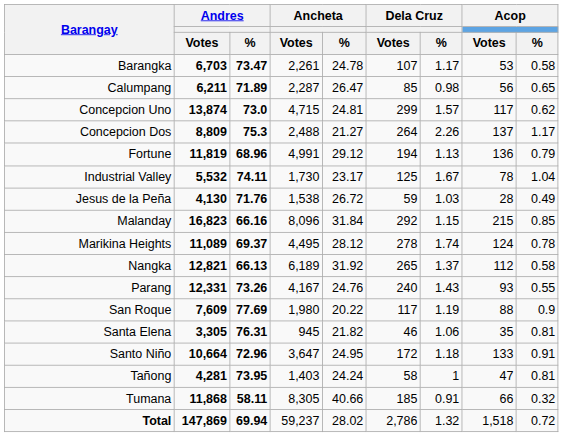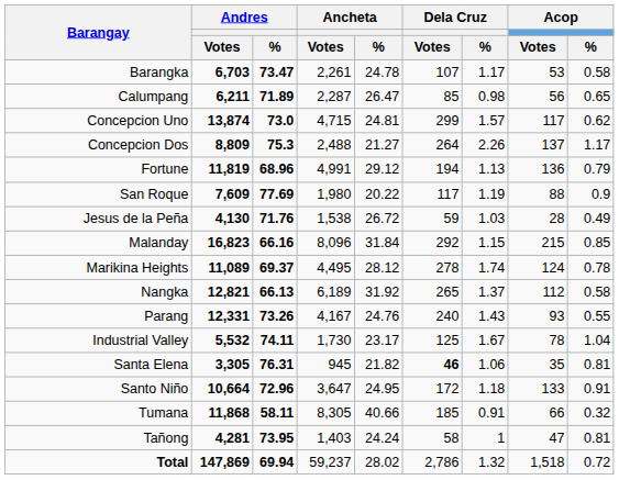rows swapped: Industrial Valley <-> San Roque
Santa Elena | Dela Cruz / Votes: normal -> bold
rows swapped: Tañong <-> Tumana
